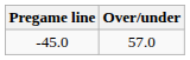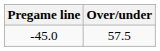-45.0 | Over/under: 57.0 -> 57.5
